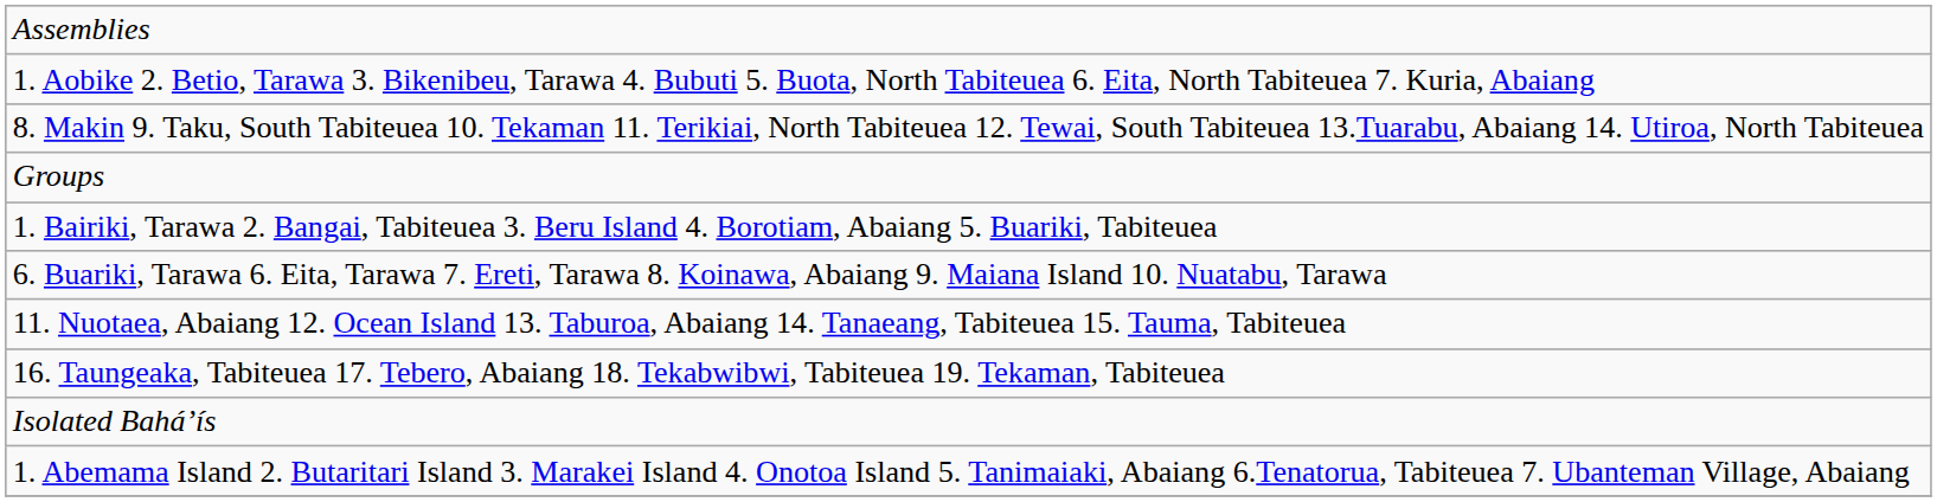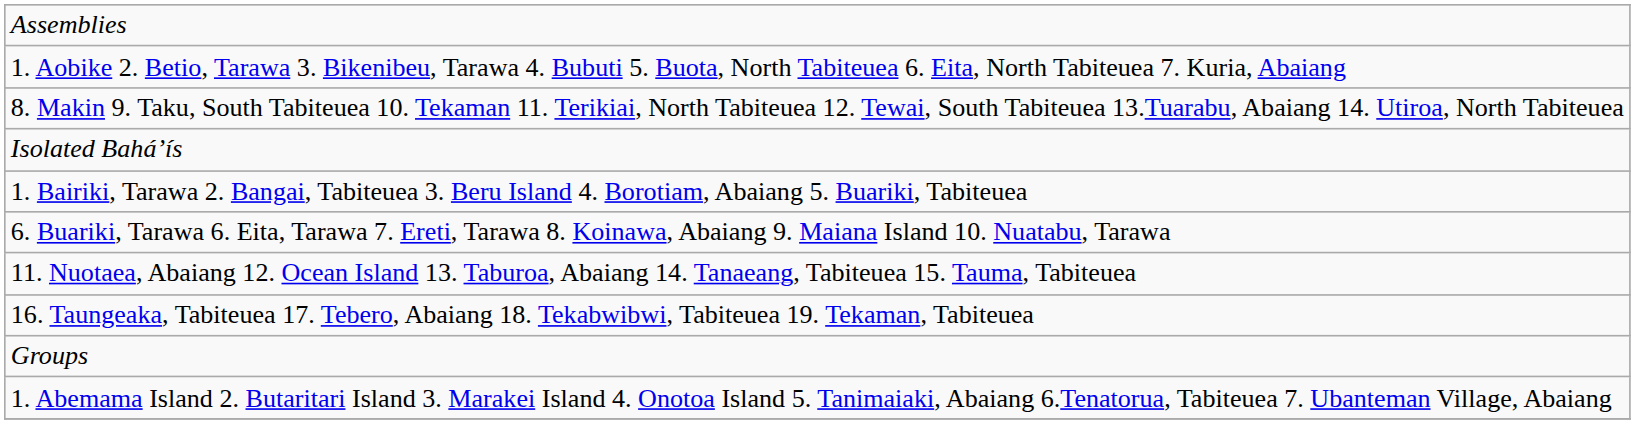row 4 | column 1: Groups -> Isolated Baháʼís
row 9 | column 1: Isolated Baháʼís -> Groups
